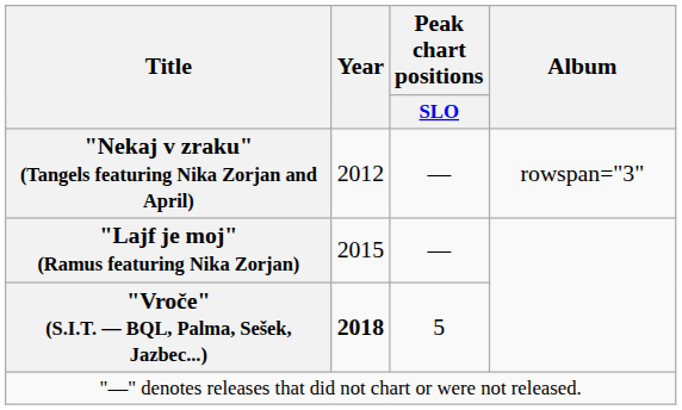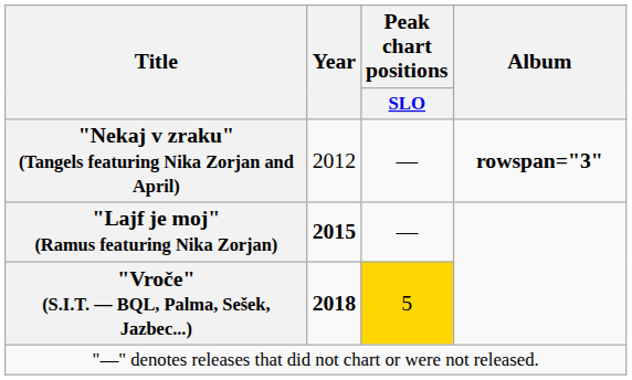"Nekaj v zraku" (Tangels featuring Nika Zorjan and April) | Album: normal -> bold
"Lajf je moj" (Ramus featuring Nika Zorjan) | Year: normal -> bold
"Vroče" (S.I.T. — BQL, Palma, Sešek, Jazbec...) | Peak chart positions / SLO: no background -> gold background
